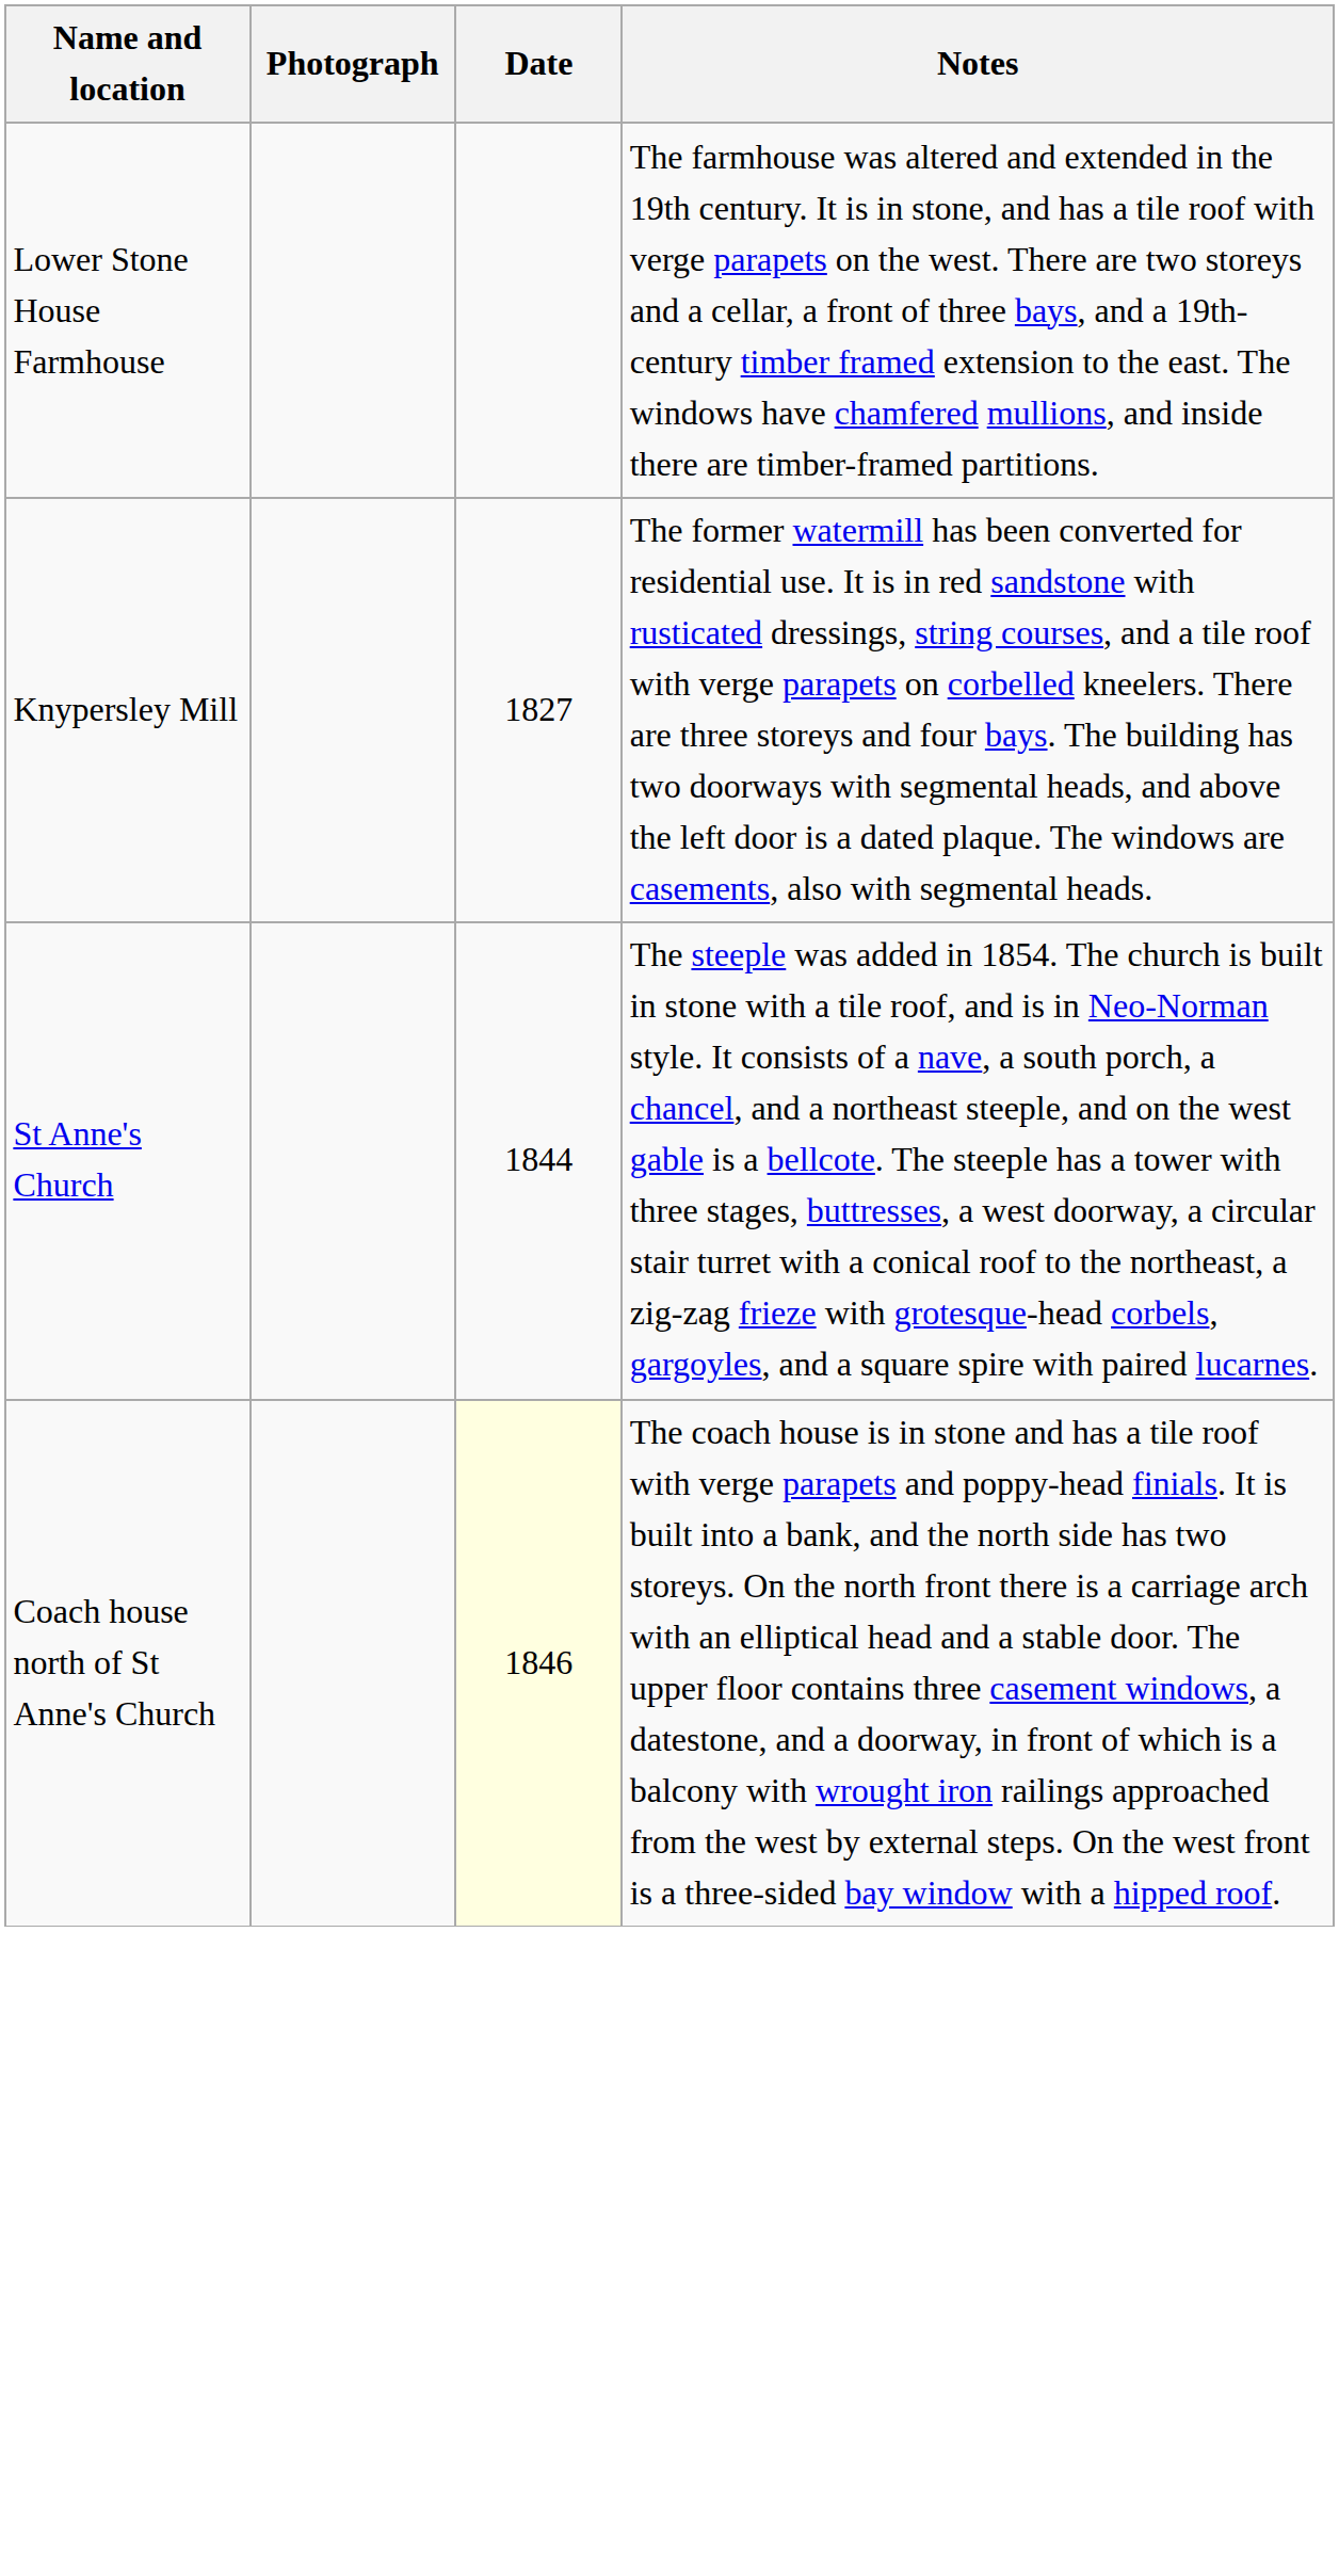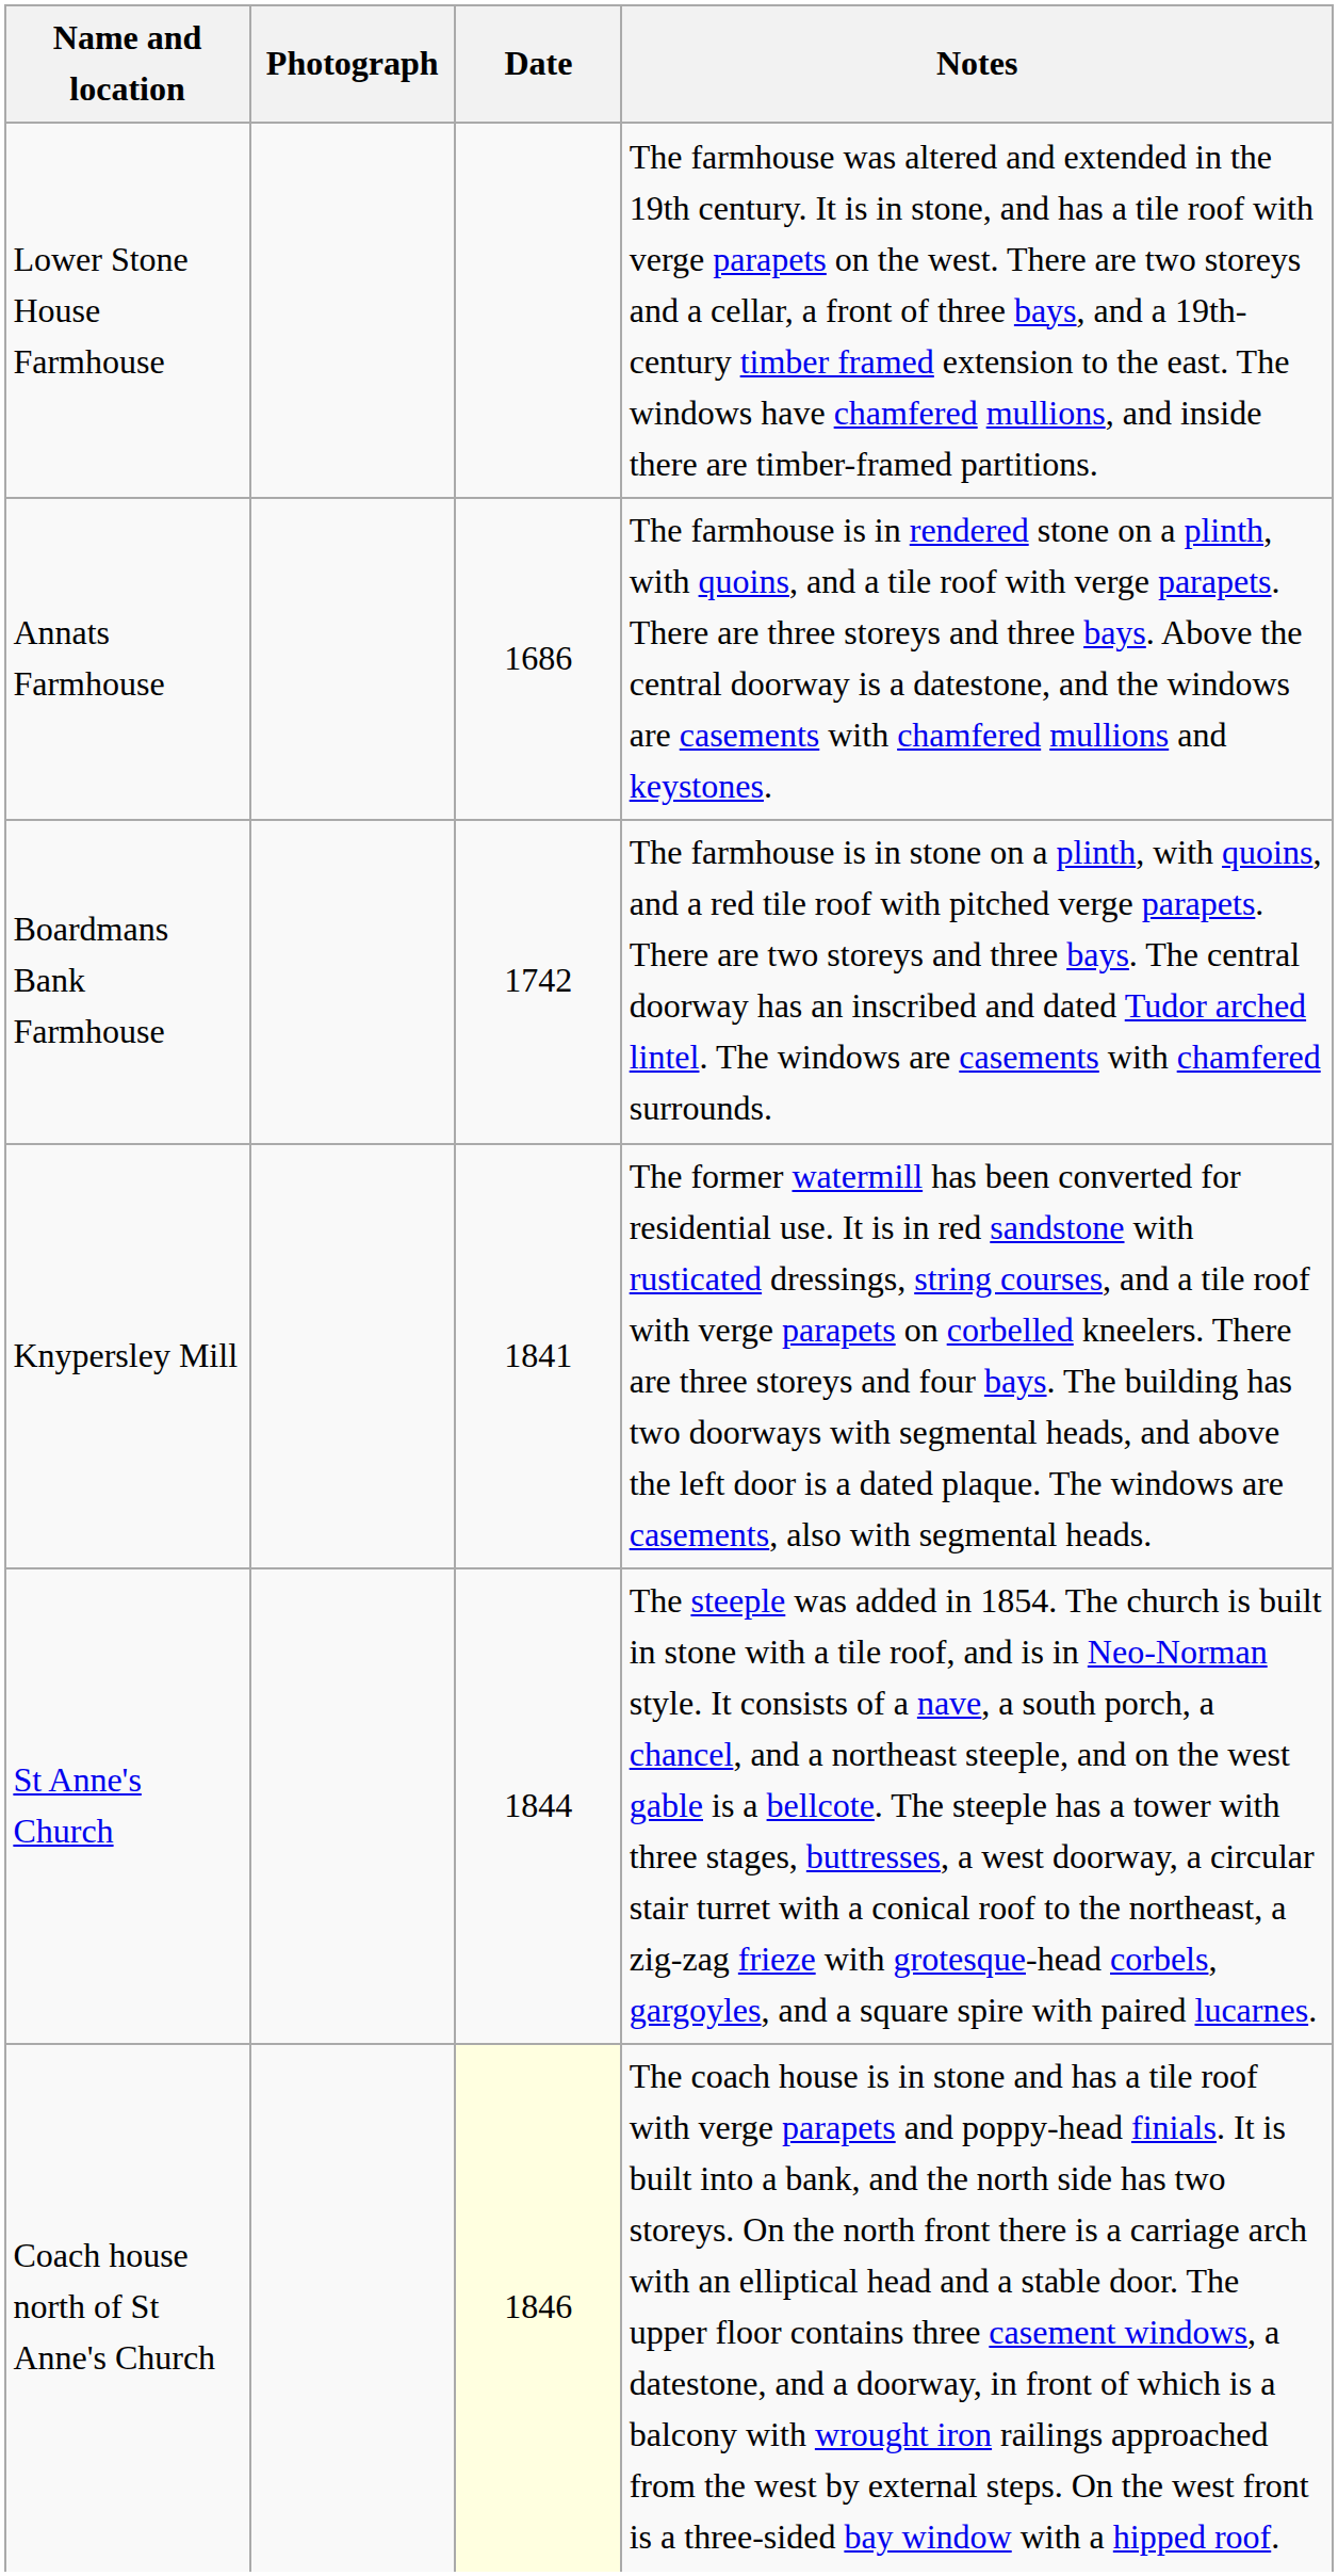+ row: Annats Farmhouse | 1686 | The farmhouse is in rendered stone on a plinth, with quoins, and a tile roof with verge parapets. There are three storeys and three bays. Above the central doorway is a datestone, and the windows are casements with chamfered mullions and keystones.
+ row: Boardmans Bank Farmhouse | 1742 | The farmhouse is in stone on a plinth, with quoins, and a red tile roof with pitched verge parapets. There are two storeys and three bays. The central doorway has an inscribed and dated Tudor arched lintel. The windows are casements with chamfered surrounds.
Knypersley Mill | Date: 1827 -> 1841
